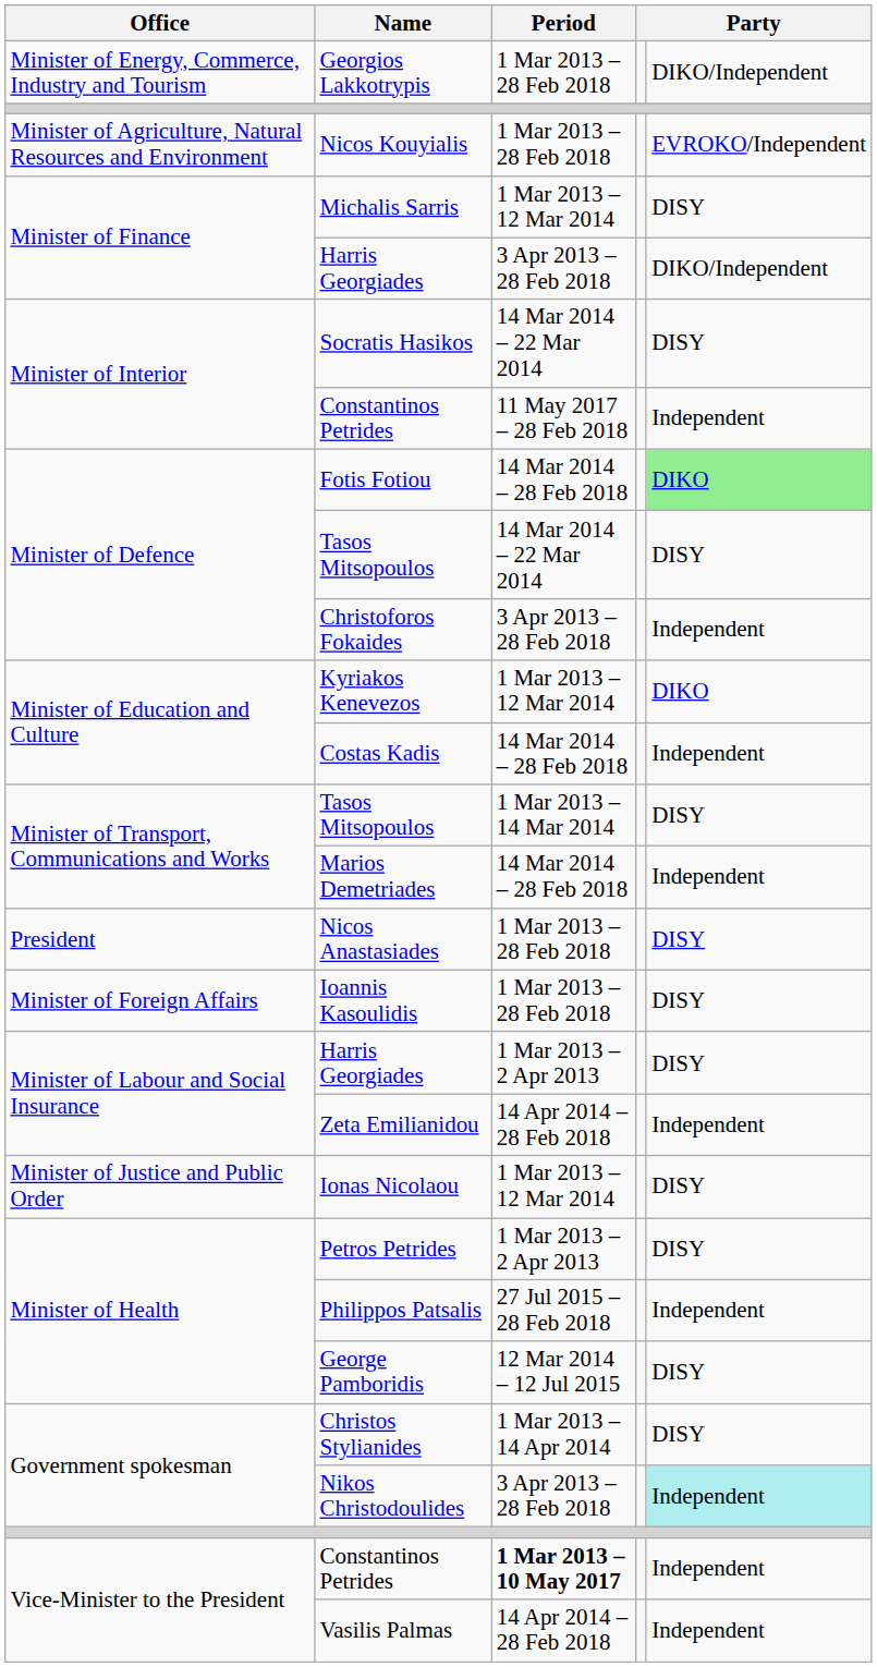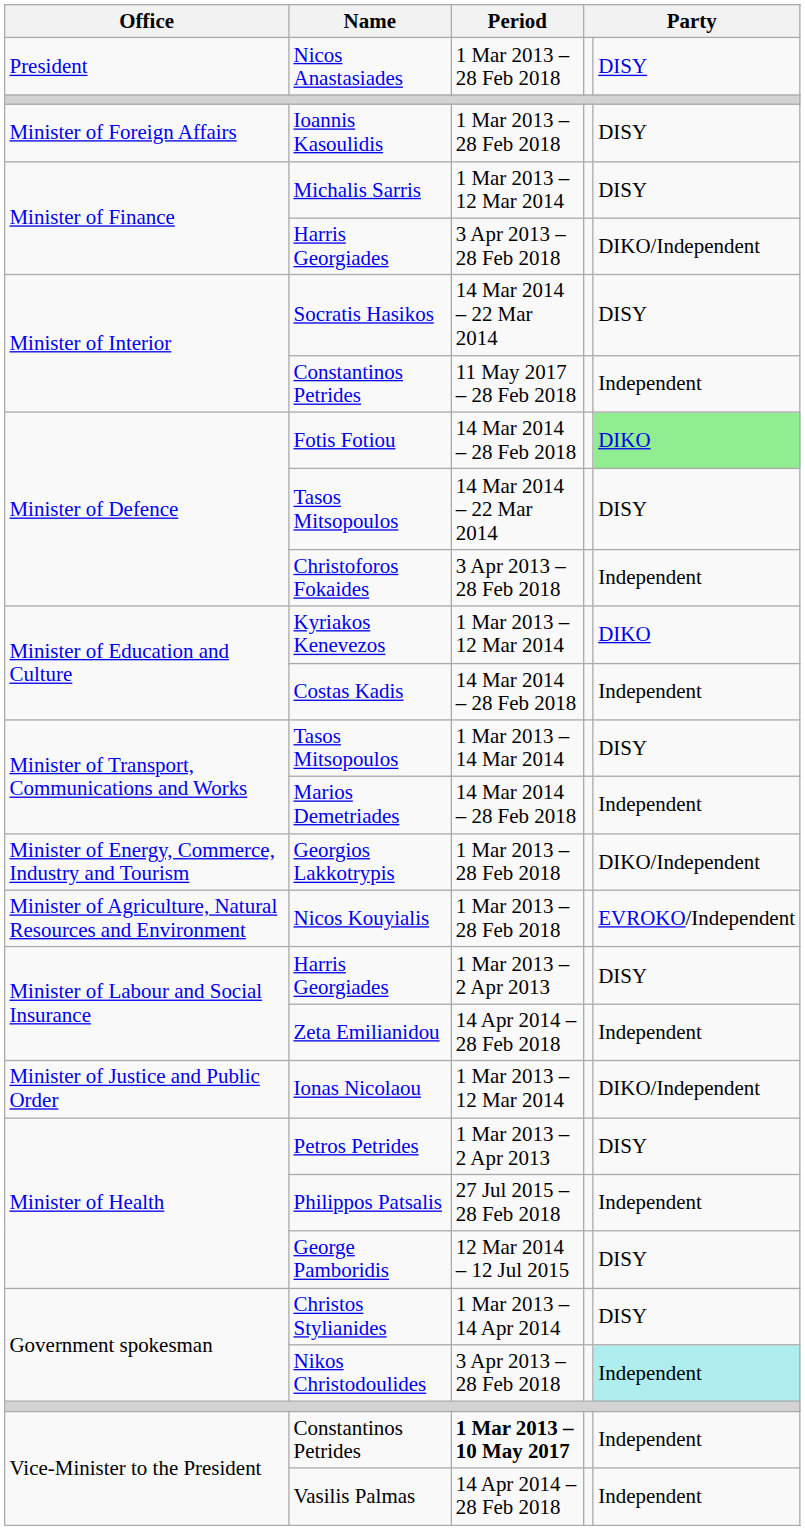rows swapped: Nicos Anastasiades <-> Georgios Lakkotrypis
rows swapped: Ioannis Kasoulidis <-> Nicos Kouyialis
Ionas Nicolaou | column 5: DISY -> DIKO/Independent
